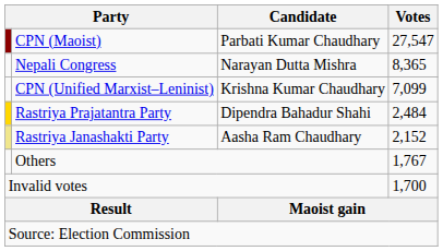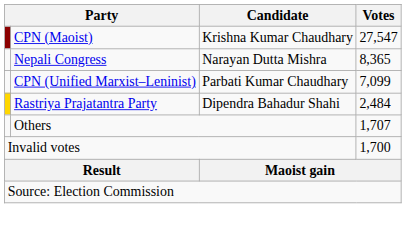CPN (Maoist) | Candidate: Parbati Kumar Chaudhary -> Krishna Kumar Chaudhary
CPN (Unified Marxist–Leninist) | Candidate: Krishna Kumar Chaudhary -> Parbati Kumar Chaudhary
- row: Rastriya Janashakti Party | Aasha Ram Chaudhary | 2,152
Others | Votes: 1,767 -> 1,707
